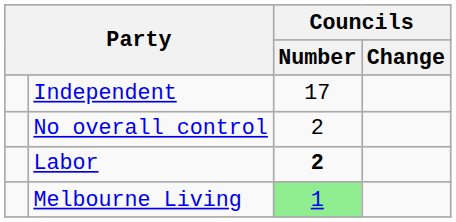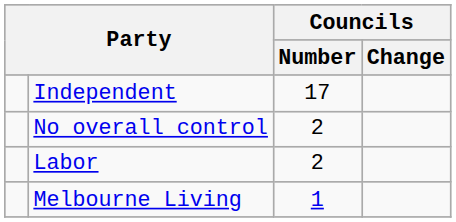Labor | Councils / Number: bold -> normal
Melbourne Living | Councils / Number: lightgreen background -> no background
